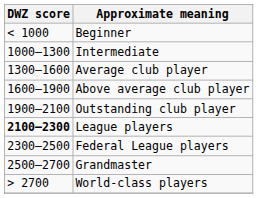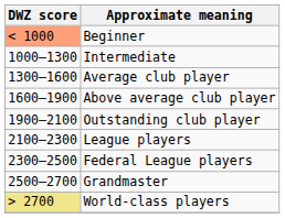Beginner | DWZ score: no background -> lightsalmon background
League players | DWZ score: bold -> normal
World-class players | DWZ score: no background -> khaki background
